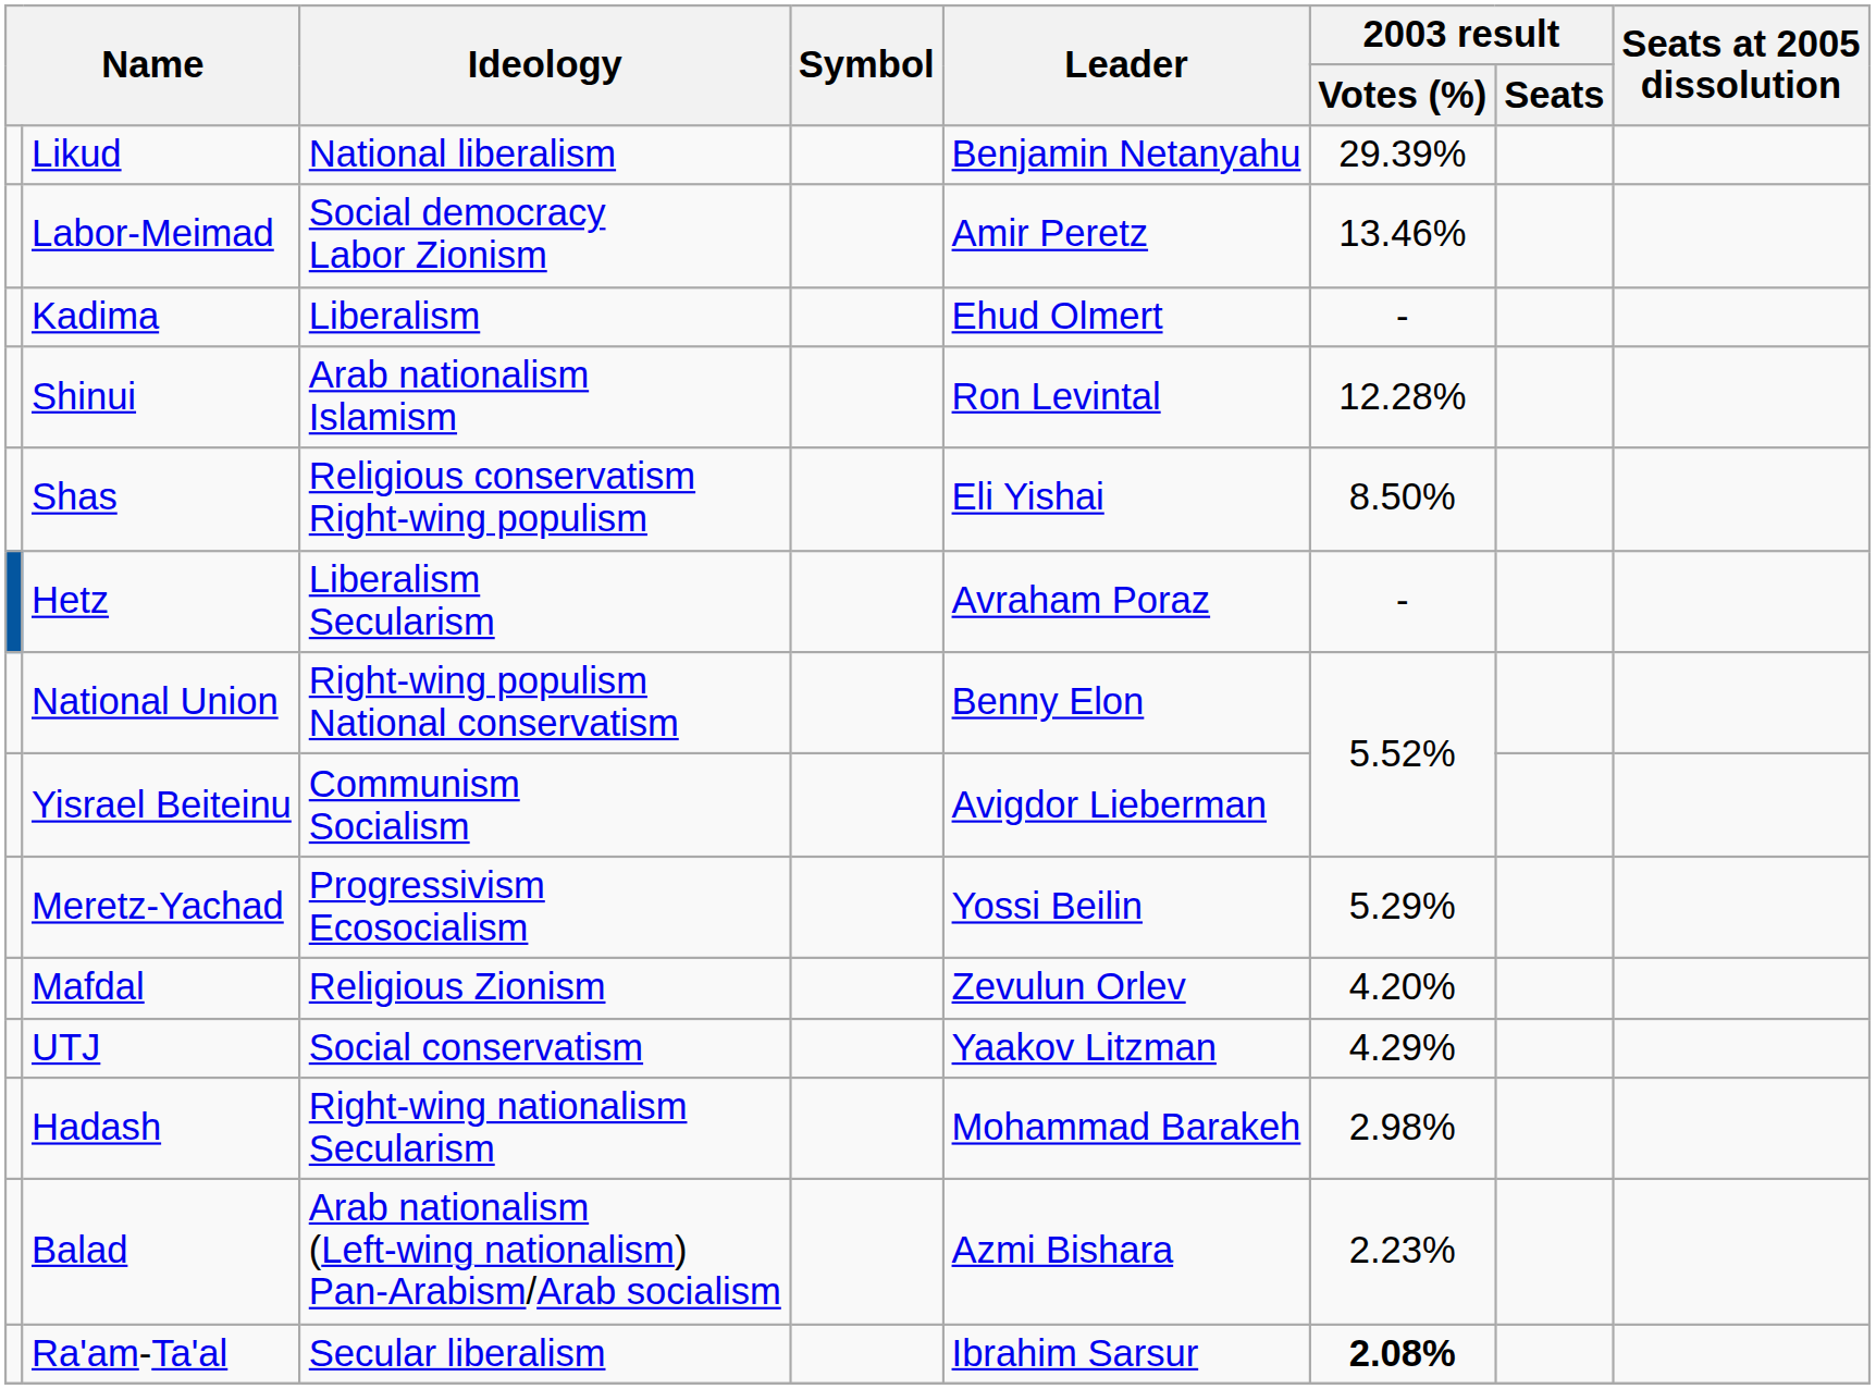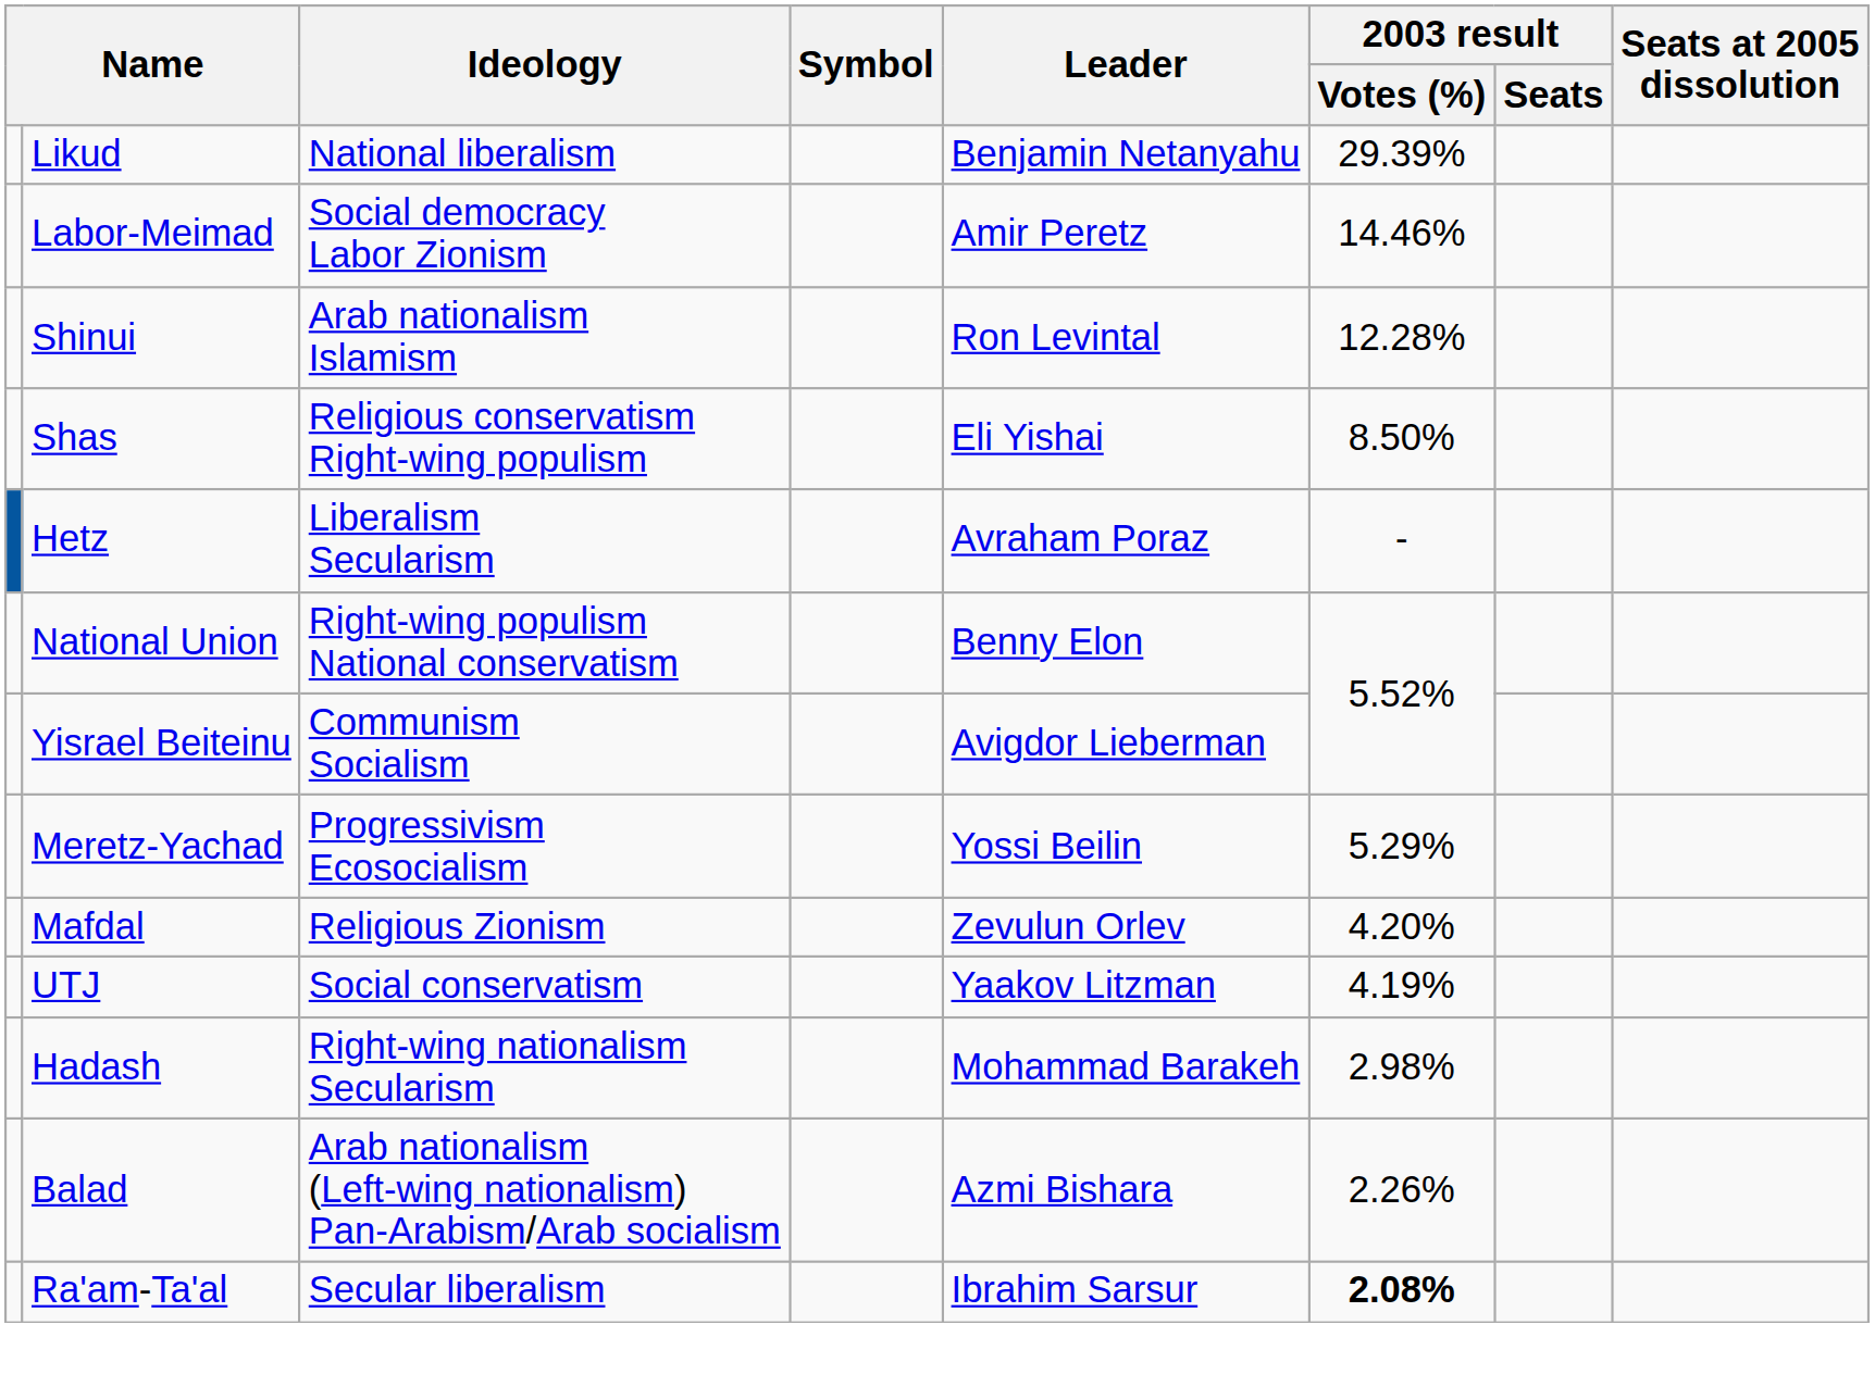Labor-Meimad | 2003 result / Votes (%): 13.46% -> 14.46%
- row: Kadima | Liberalism | Ehud Olmert | -
UTJ | 2003 result / Votes (%): 4.29% -> 4.19%
Balad | 2003 result / Votes (%): 2.23% -> 2.26%
